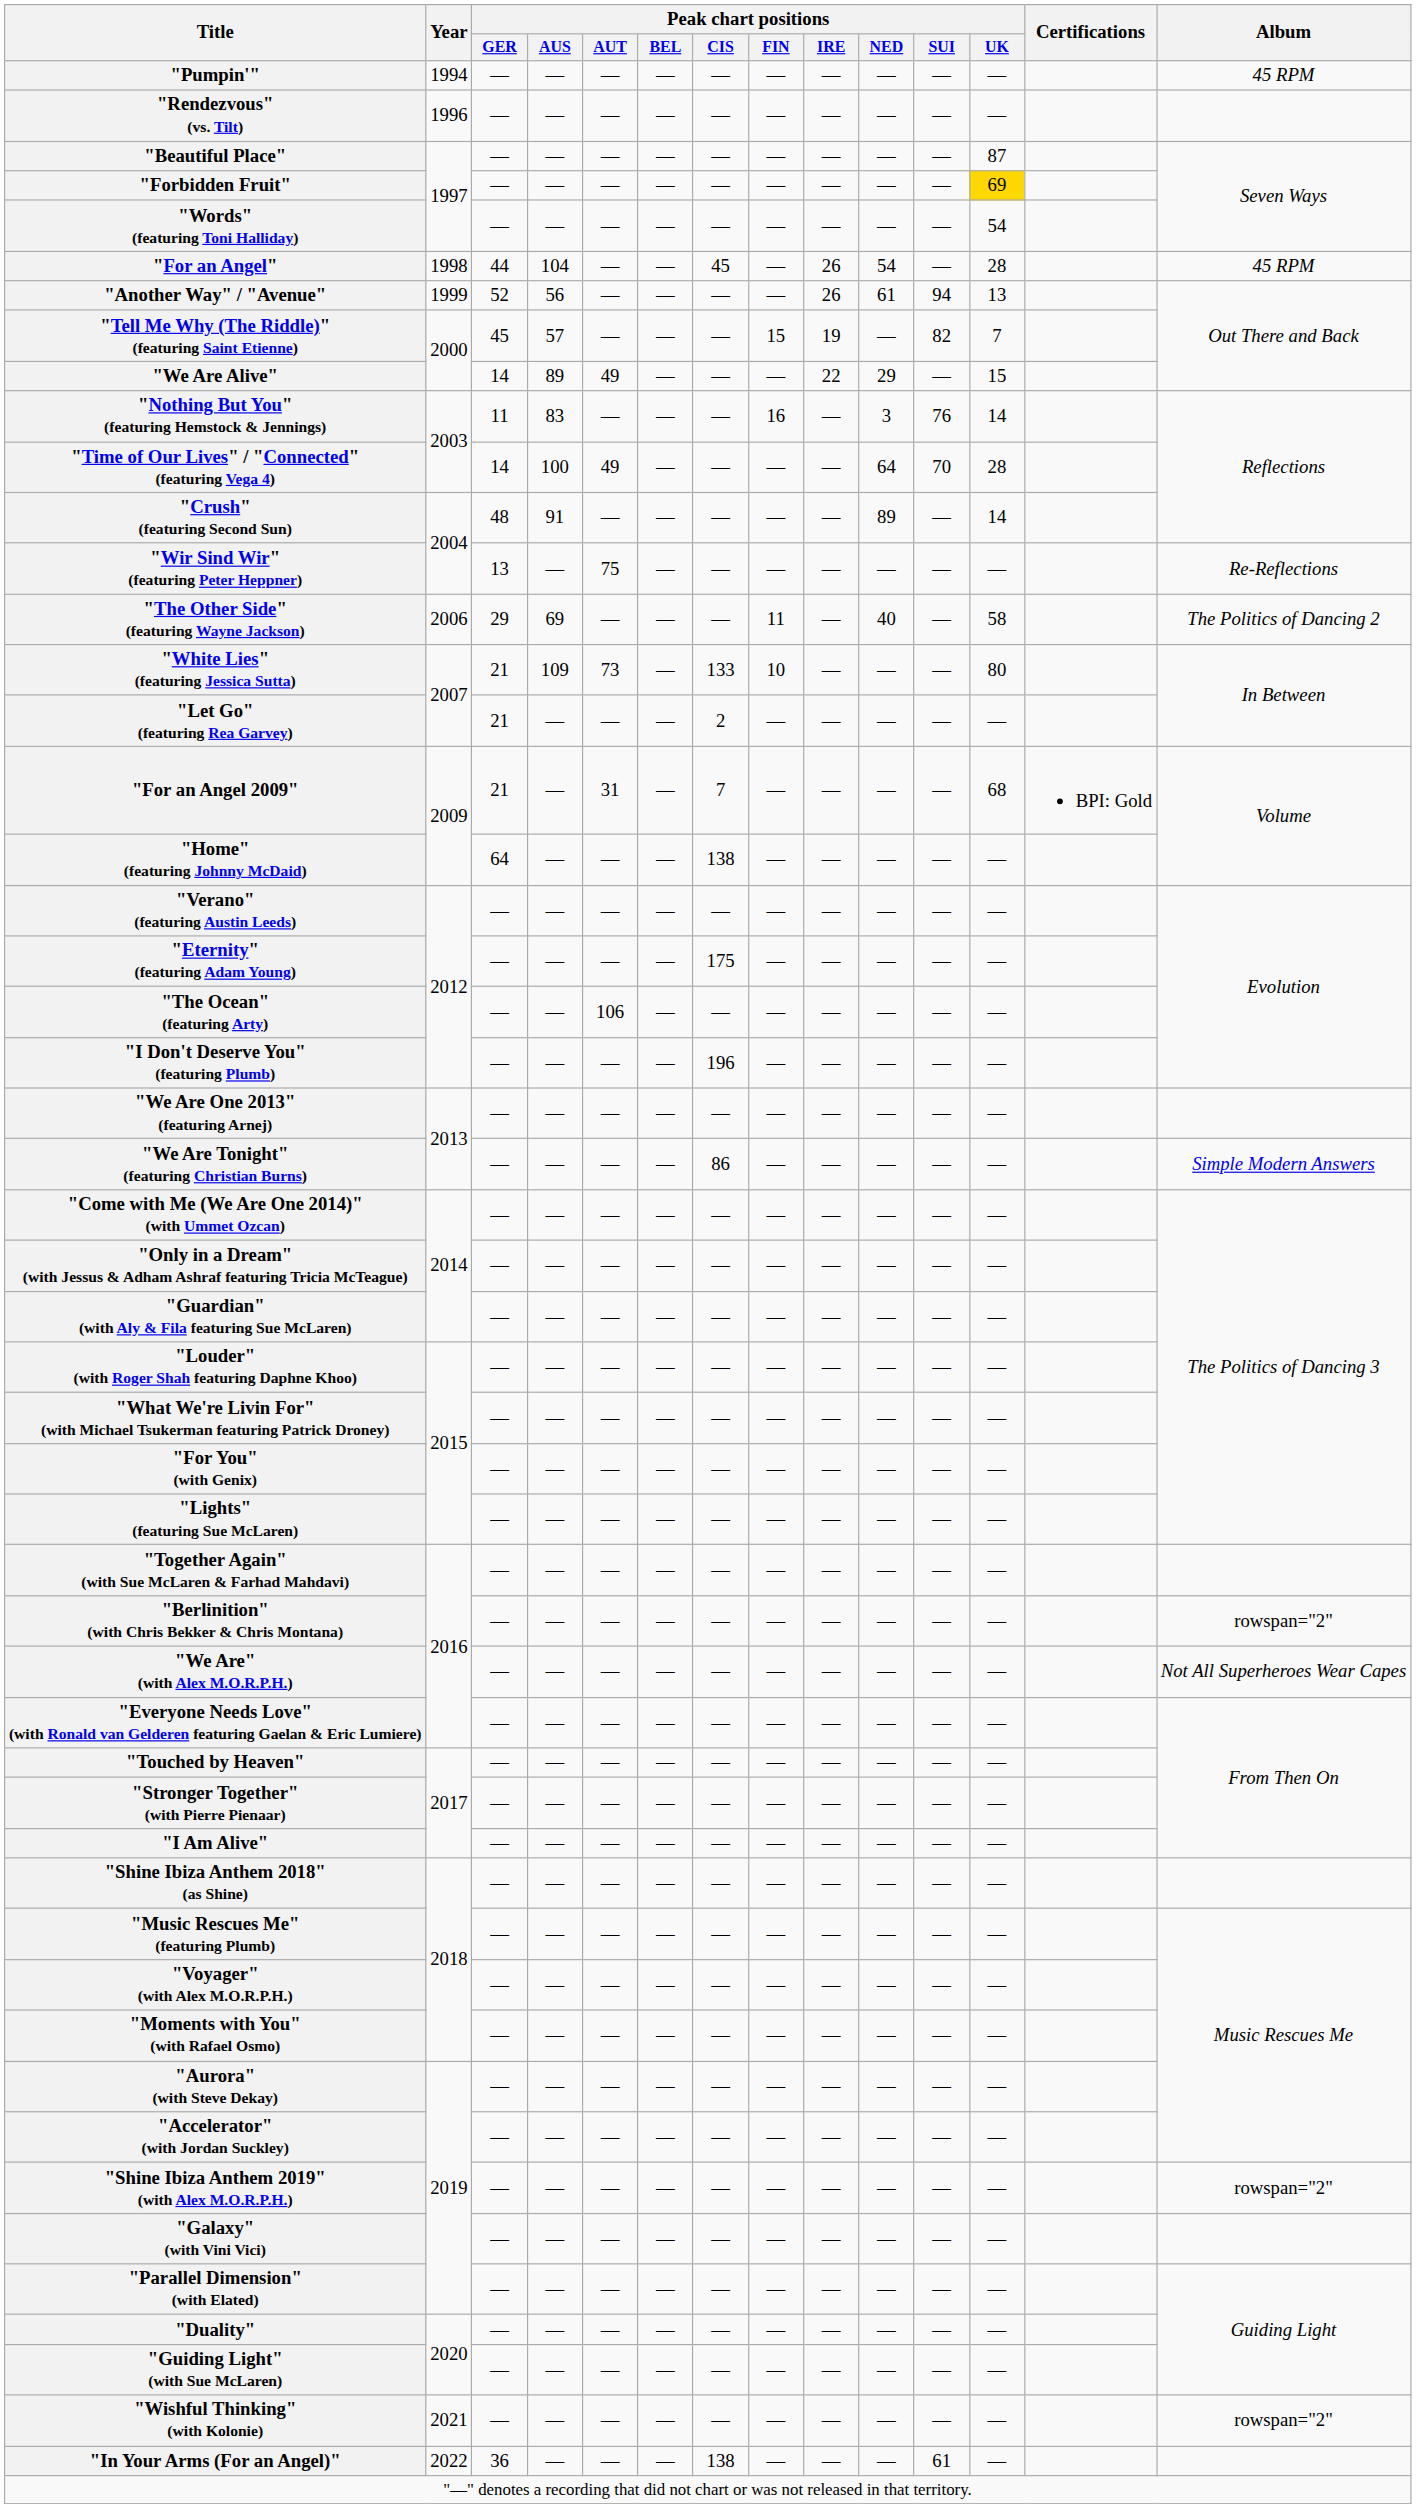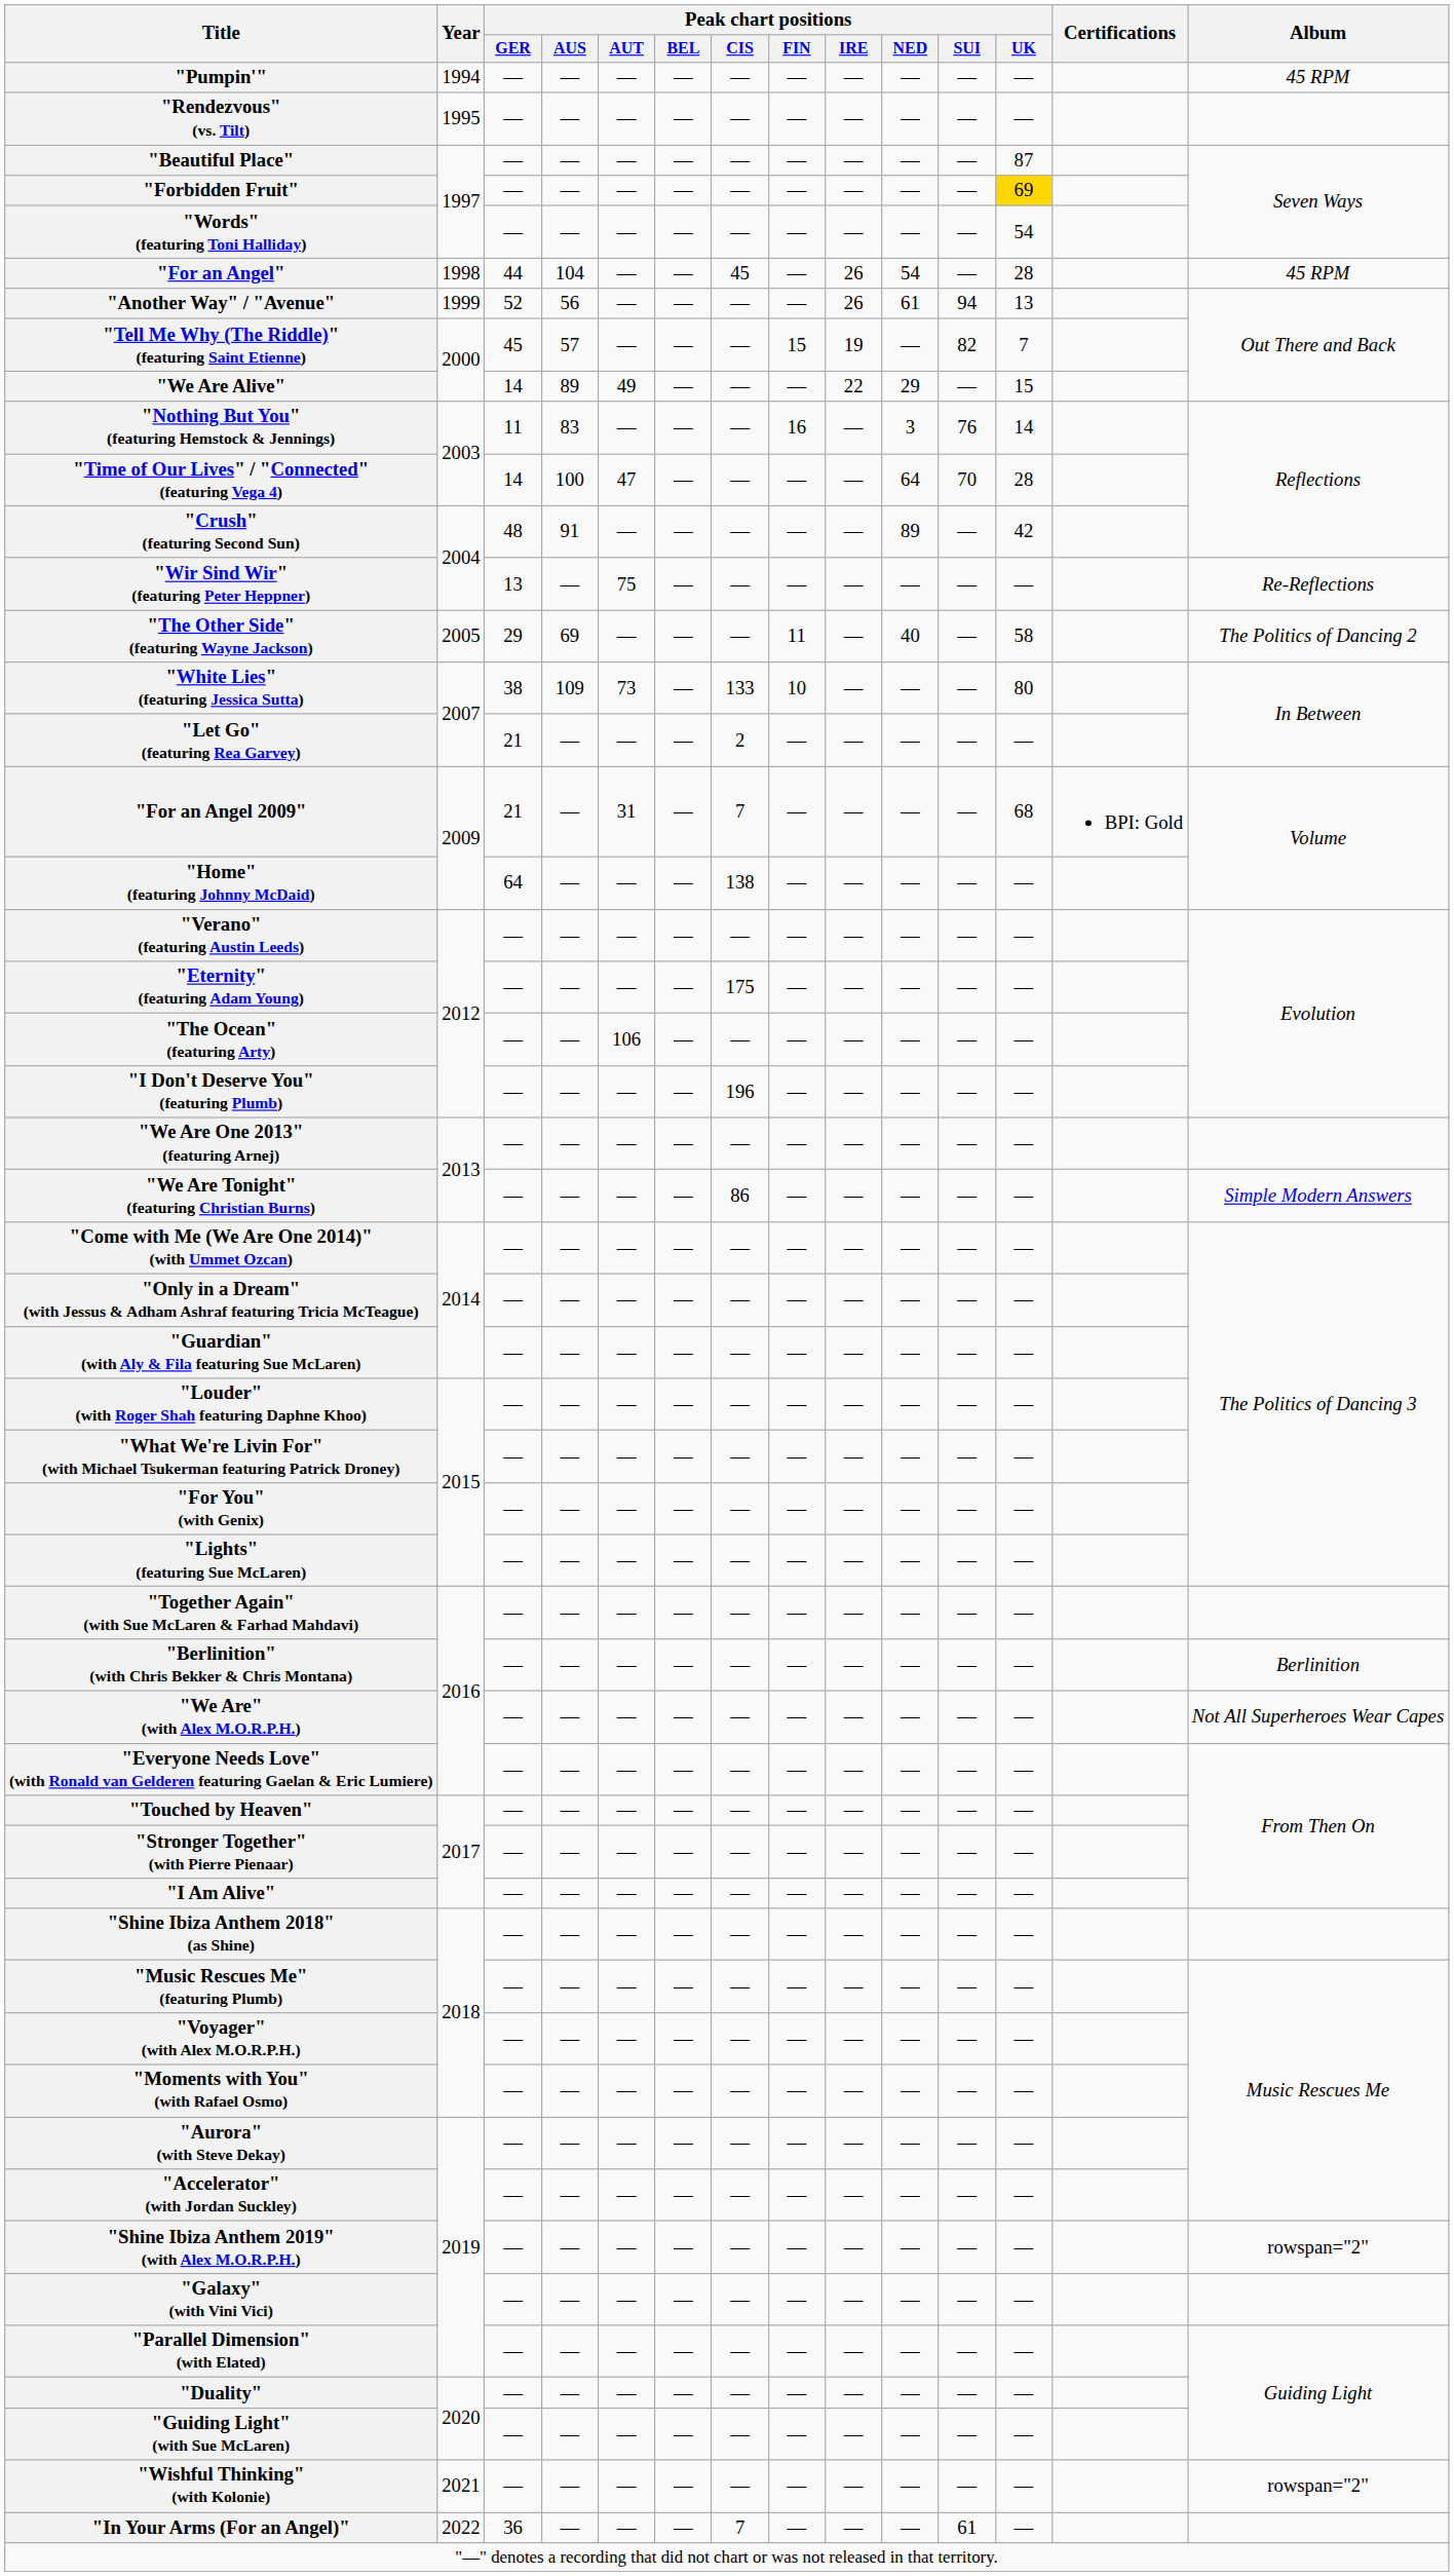"Rendezvous" (vs. Tilt) | Year: 1996 -> 1995
"Time of Our Lives" / "Connected" (featuring Vega 4) | Peak chart positions / AUT: 49 -> 47
"Crush" (featuring Second Sun) | Peak chart positions / UK: 14 -> 42
"The Other Side" (featuring Wayne Jackson) | Year: 2006 -> 2005
"White Lies" (featuring Jessica Sutta) | Peak chart positions / GER: 21 -> 38
"Berlinition" (with Chris Bekker & Chris Montana) | Album: rowspan="2" -> Berlinition
"In Your Arms (For an Angel)" | Peak chart positions / CIS: 138 -> 7
